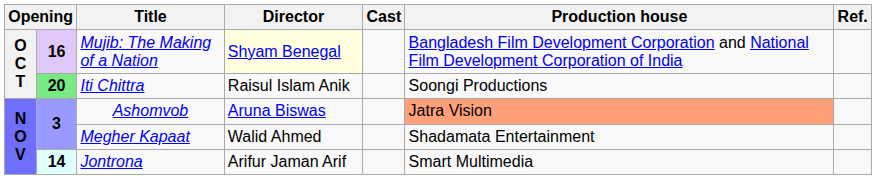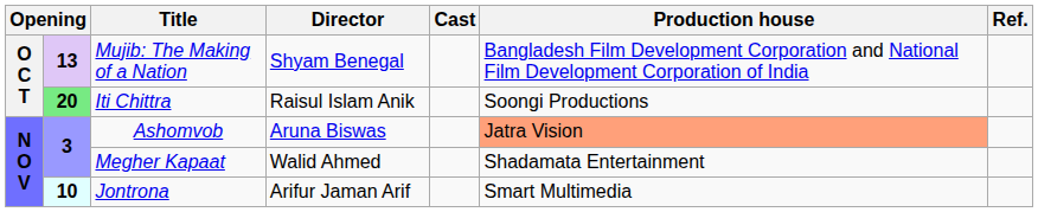Mujib: The Making of a Nation | column 2: 16 -> 13
Mujib: The Making of a Nation | Director: lightyellow background -> no background
Jontrona | column 2: 14 -> 10
